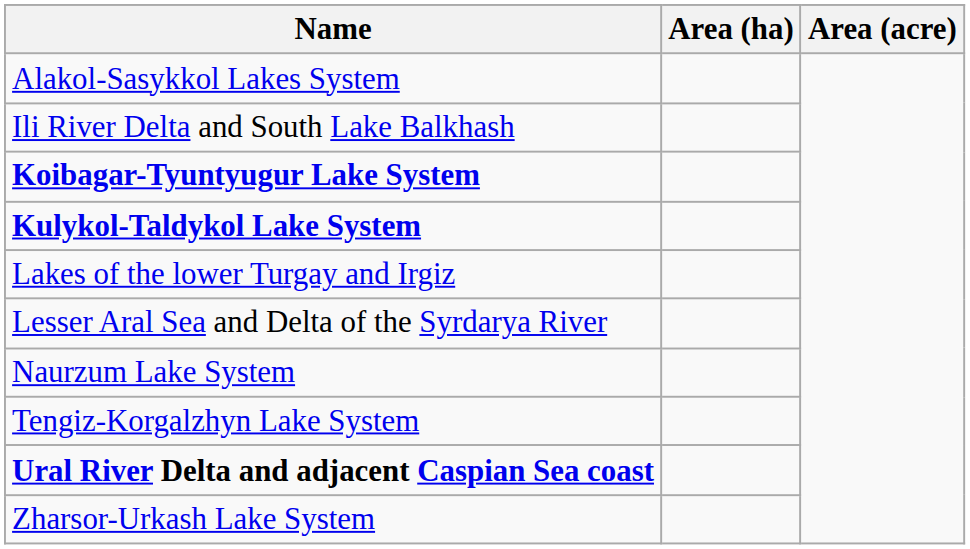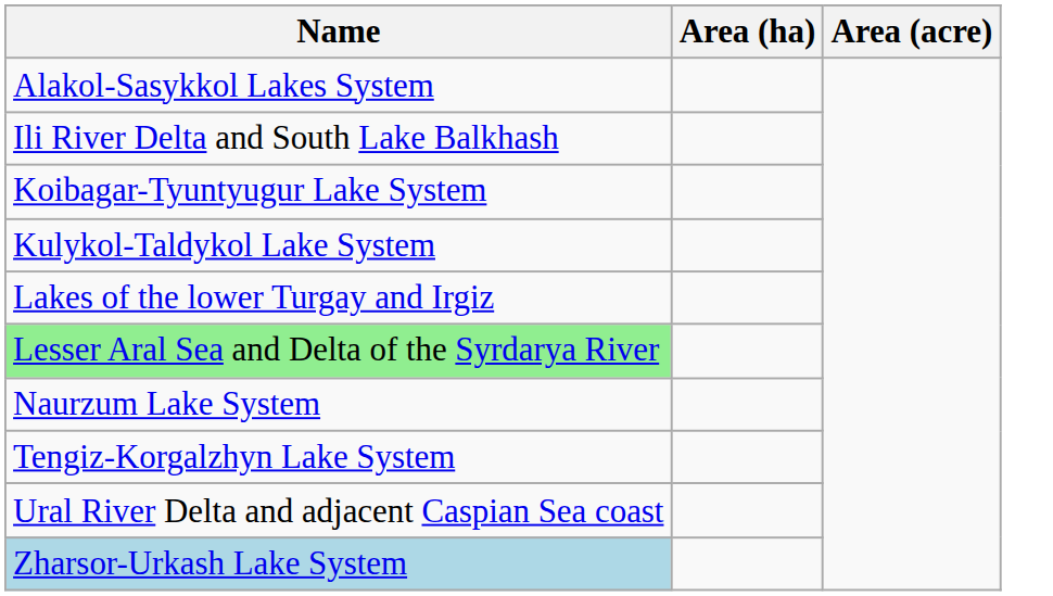Koibagar-Tyuntyugur Lake System | Name: bold -> normal
Kulykol-Taldykol Lake System | Name: bold -> normal
Lesser Aral Sea and Delta of the Syrdarya River | Name: no background -> lightgreen background
Ural River Delta and adjacent Caspian Sea coast | Name: bold -> normal
Zharsor-Urkash Lake System | Name: no background -> lightblue background
